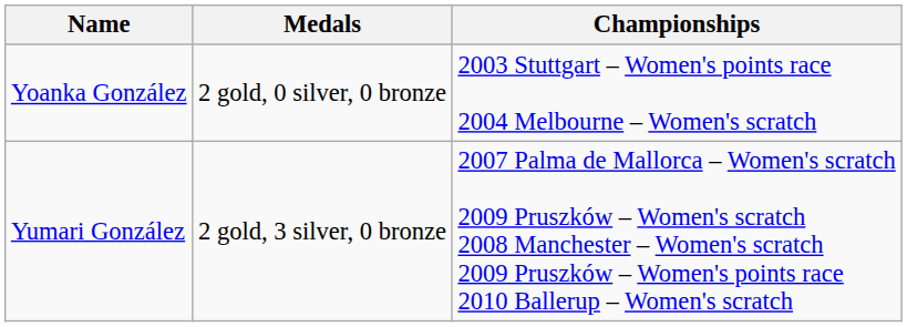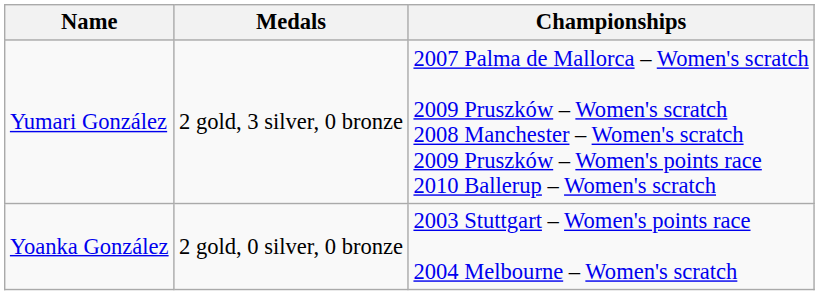rows swapped: Yumari González <-> Yoanka González
